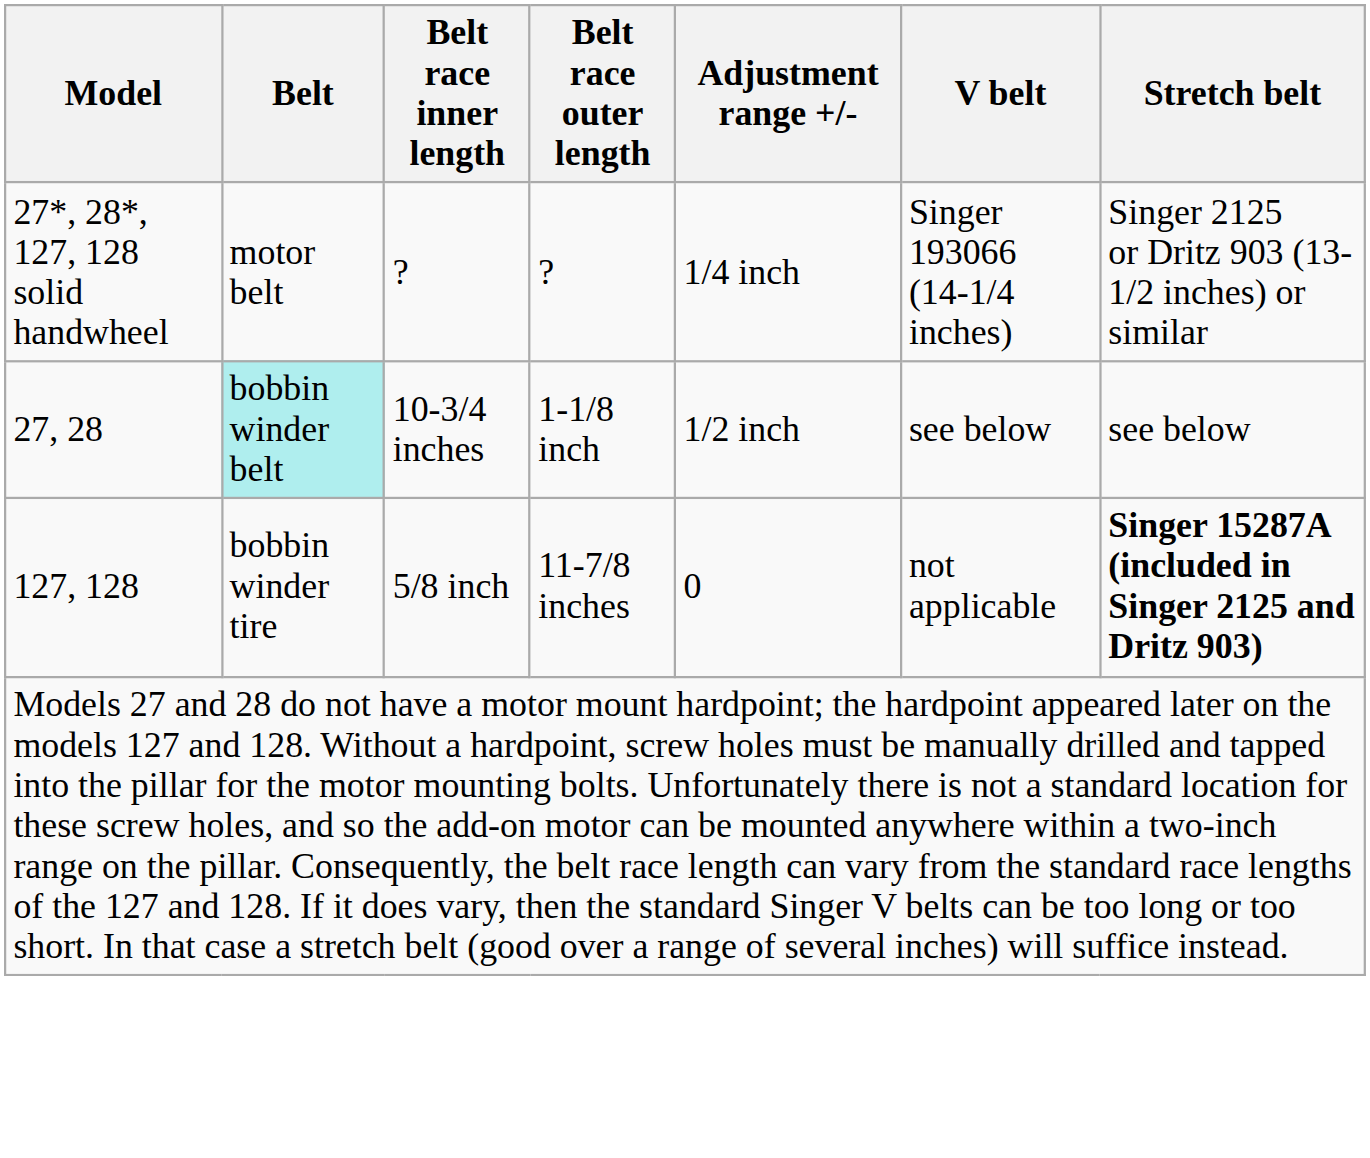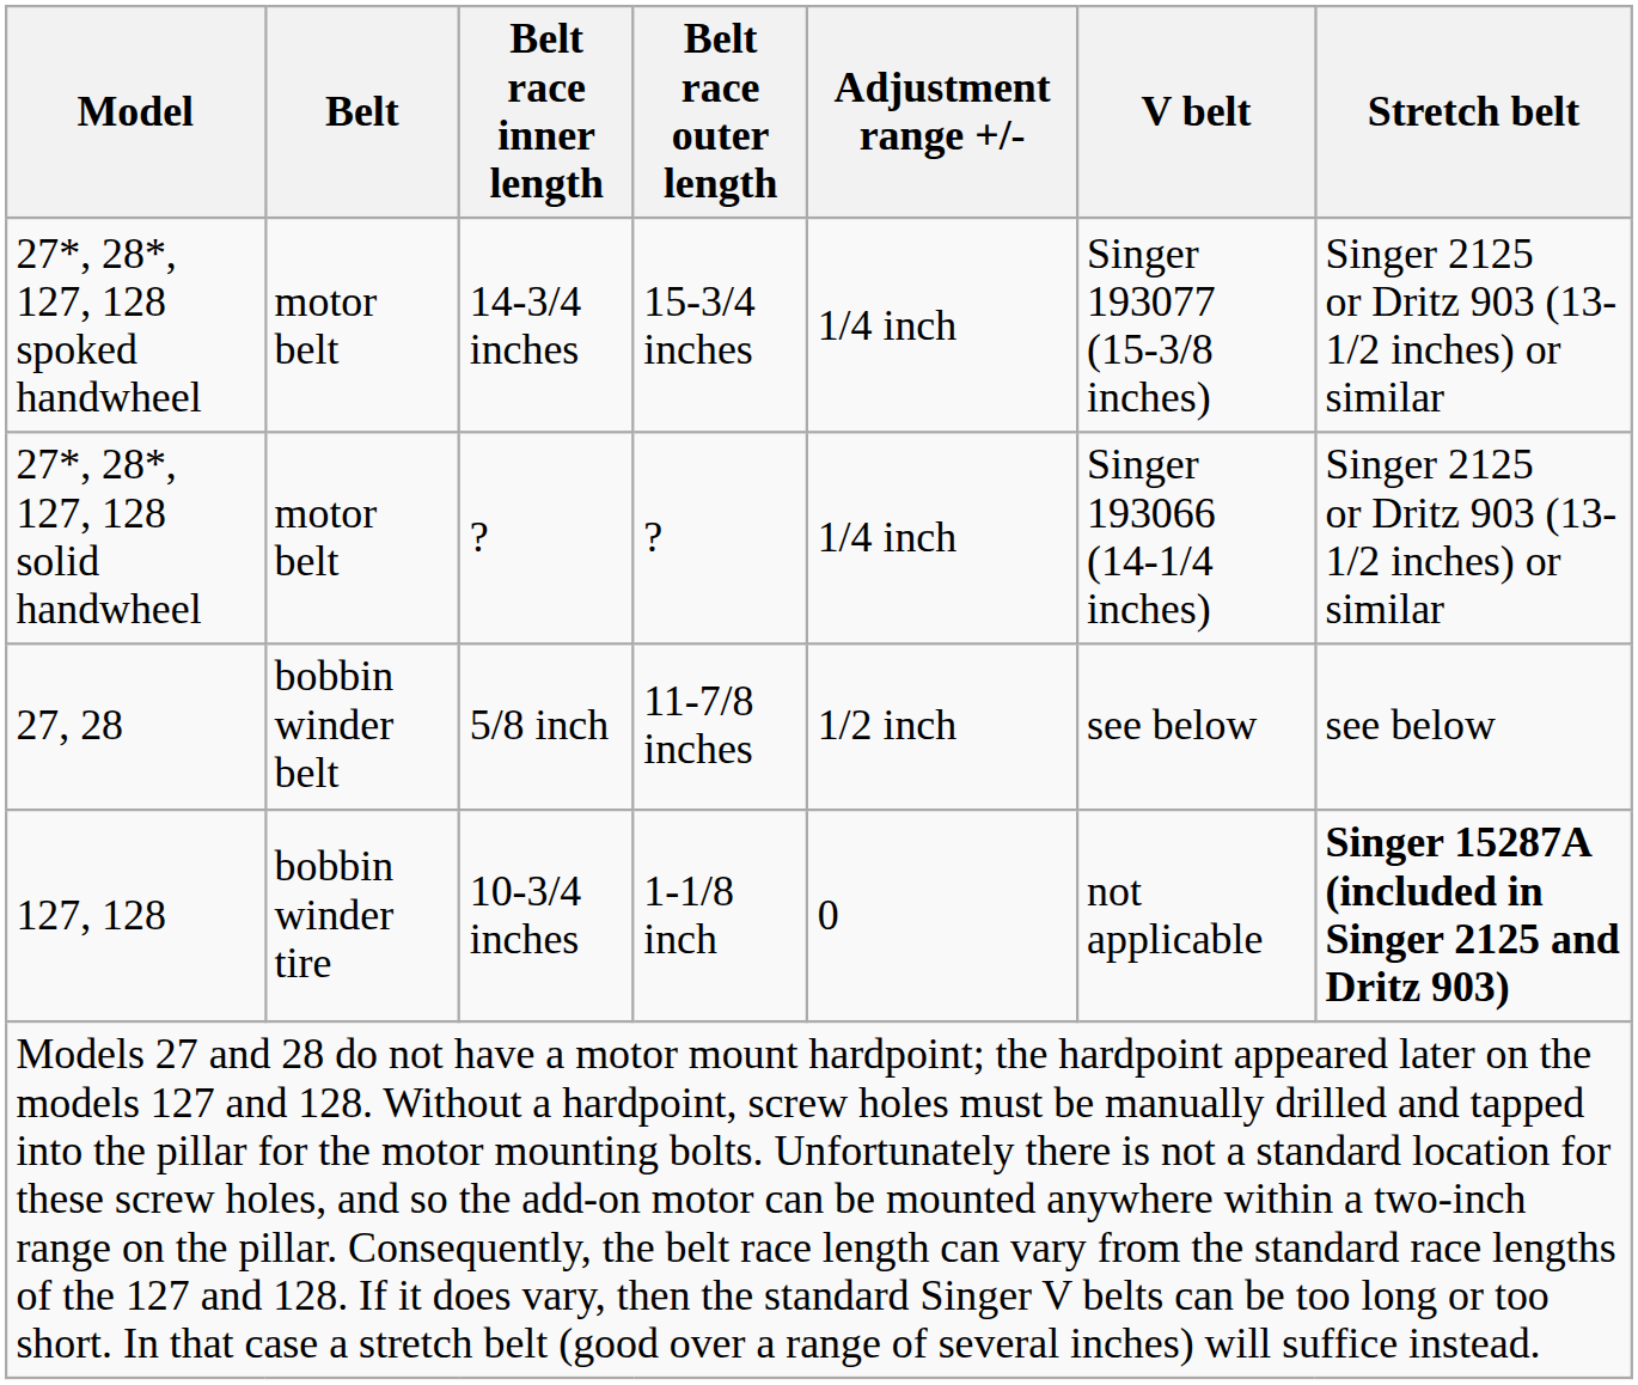+ row: 27*, 28*, 127, 128 spoked handwheel | motor belt | 14-3/4 inches | 15-3/4 inches | 1/4 inch | Singer 193077 (15-3/8 inches) | Singer 2125 or Dritz 903 (13-1/2 inches) or similar
27, 28 | Belt: paleturquoise background -> no background
27, 28 | Belt race inner length: 10-3/4 inches -> 5/8 inch
27, 28 | Belt race outer length: 1-1/8 inch -> 11-7/8 inches
127, 128 | Belt race inner length: 5/8 inch -> 10-3/4 inches
127, 128 | Belt race outer length: 11-7/8 inches -> 1-1/8 inch
